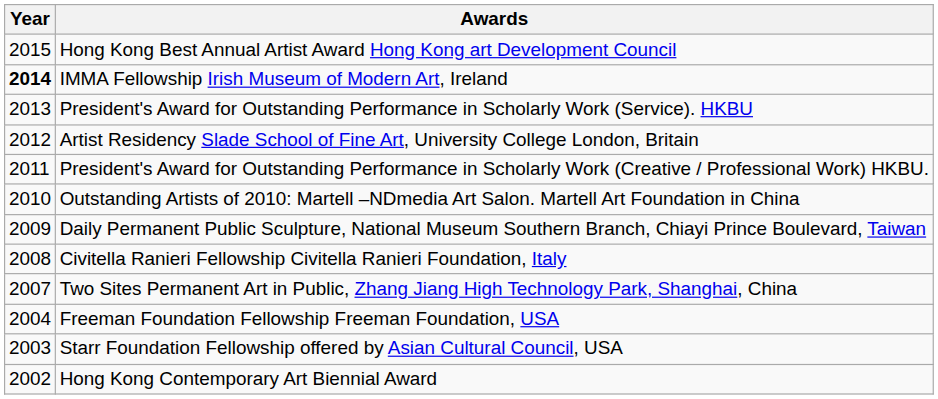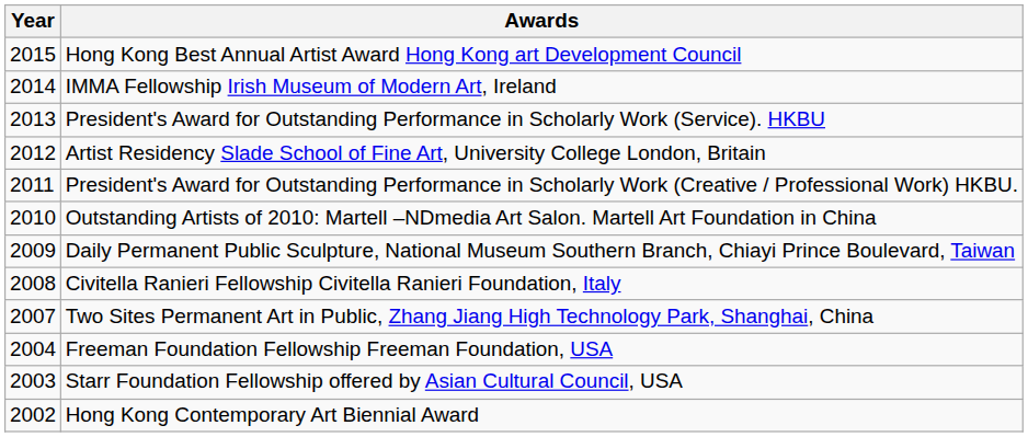IMMA Fellowship Irish Museum of Modern Art, Ireland | Year: bold -> normal
